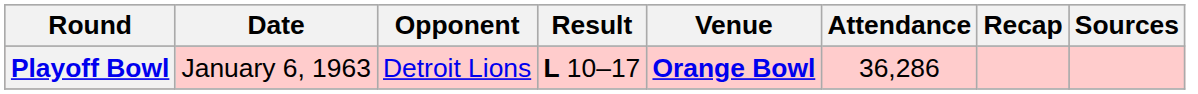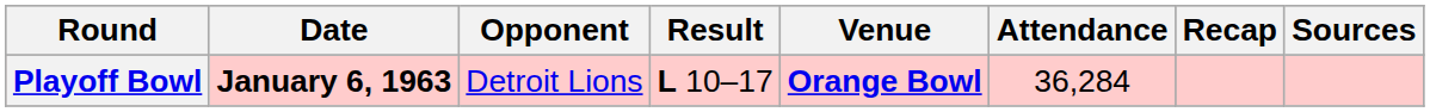Playoff Bowl | Date: normal -> bold
Playoff Bowl | Attendance: 36,286 -> 36,284
